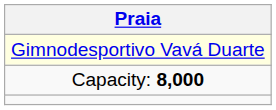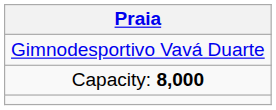row 2 | column 1: lightyellow background -> no background
